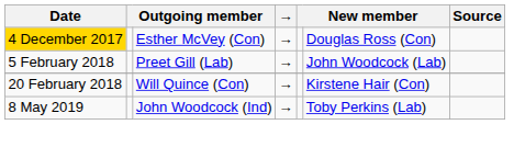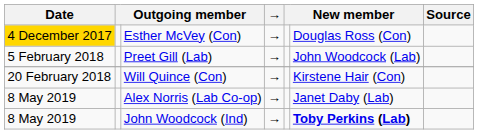+ row: 8 May 2019 | Alex Norris (Lab Co-op) | → | Janet Daby (Lab)
John Woodcock (Ind) | column 6: normal -> bold
